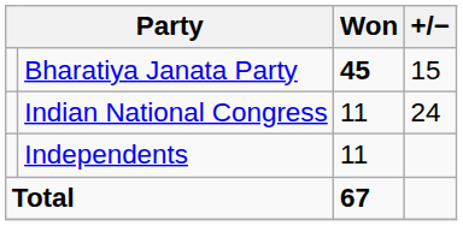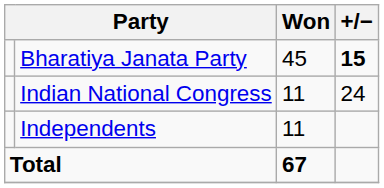Bharatiya Janata Party | Won: bold -> normal
Bharatiya Janata Party | +/−: normal -> bold
